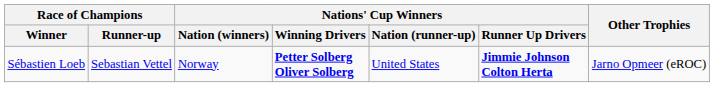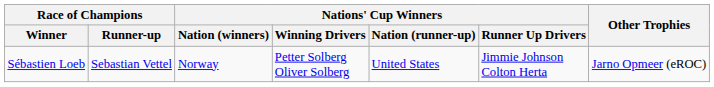Sébastien Loeb | Nations' Cup Winners / Winning Drivers: bold -> normal
Sébastien Loeb | Nations' Cup Winners / Runner Up Drivers: bold -> normal
